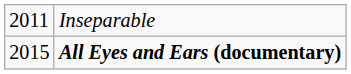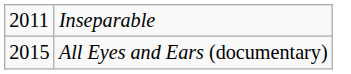row 2 | column 2: bold -> normal
